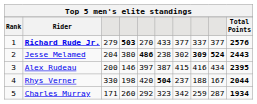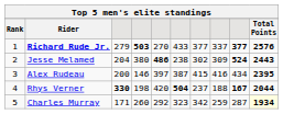Richard Rude Jr. | column 9: normal -> bold
Jesse Melamed | column 8: bold -> normal
Rhys Verner | column 3: normal -> bold
Rhys Verner | column 9: normal -> bold
Charles Murray | Total Points: no background -> lightyellow background
